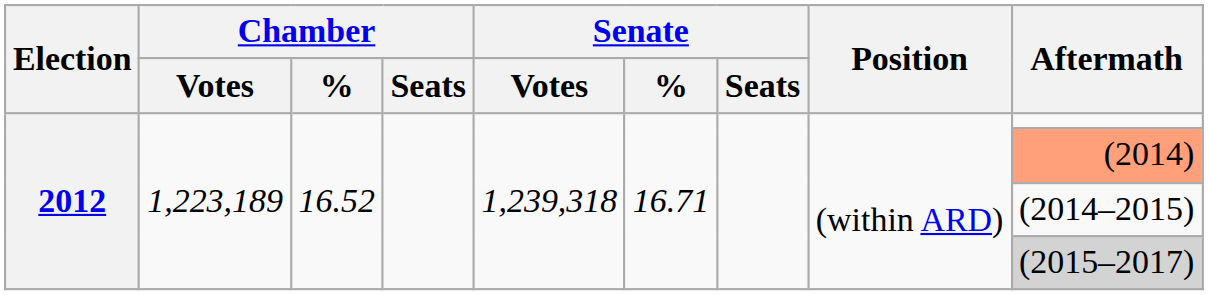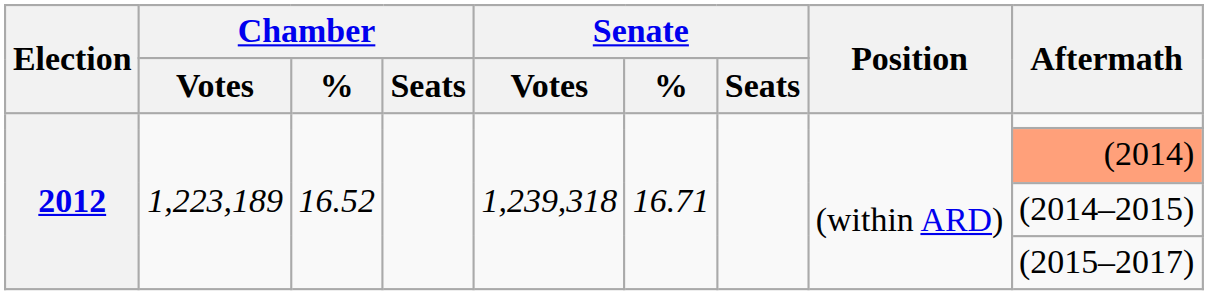row 6 | Aftermath: lightgrey background -> no background
